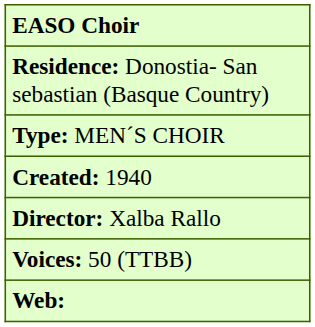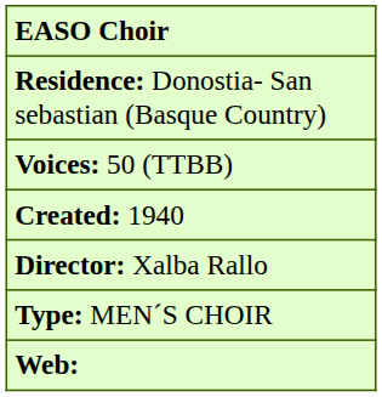row 3 | column 1: Type: MEN´S CHOIR -> Voices: 50 (TTBB)
row 6 | column 1: Voices: 50 (TTBB) -> Type: MEN´S CHOIR
